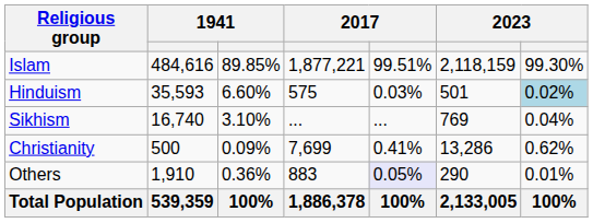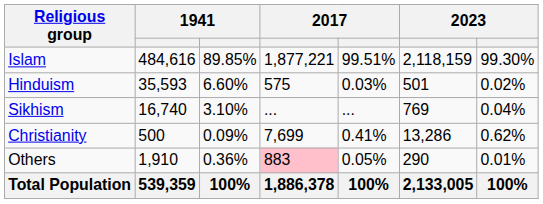Hinduism | column 7: lightblue background -> no background
Others | column 4: no background -> pink background
Others | column 5: lavender background -> no background
